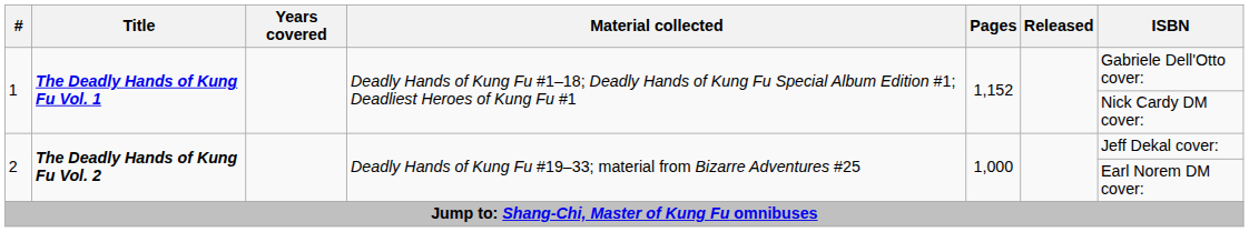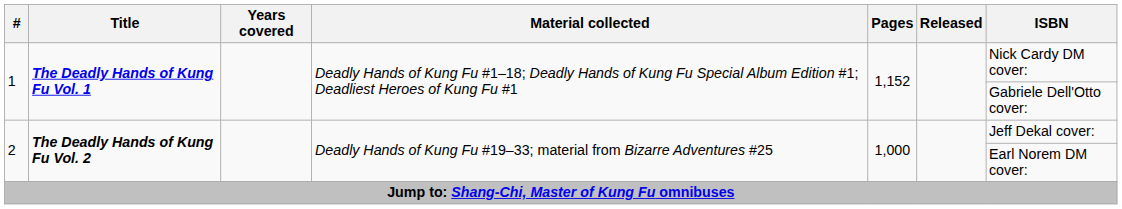row 2 | ISBN: Gabriele Dell'Otto cover: -> Nick Cardy DM cover:
row 3 | ISBN: Nick Cardy DM cover: -> Gabriele Dell'Otto cover:
